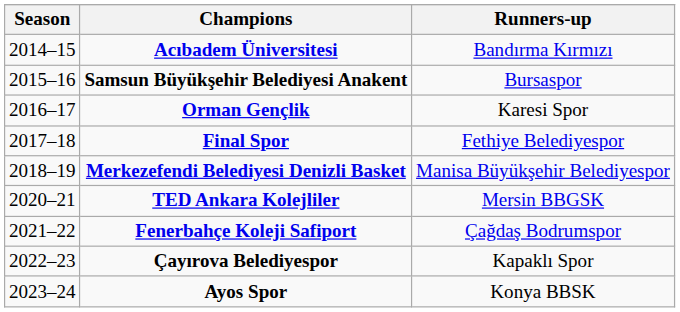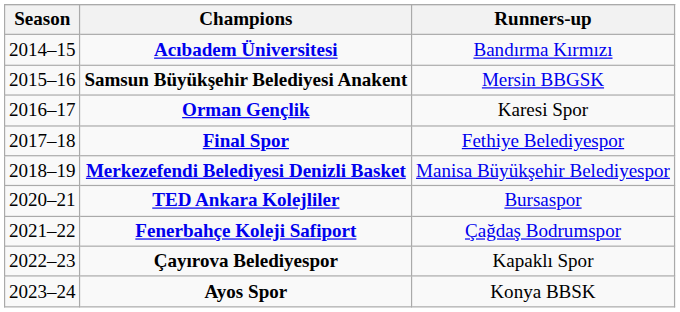Samsun Büyükşehir Belediyesi Anakent | Runners-up: Bursaspor -> Mersin BBGSK
TED Ankara Kolejliler | Runners-up: Mersin BBGSK -> Bursaspor
